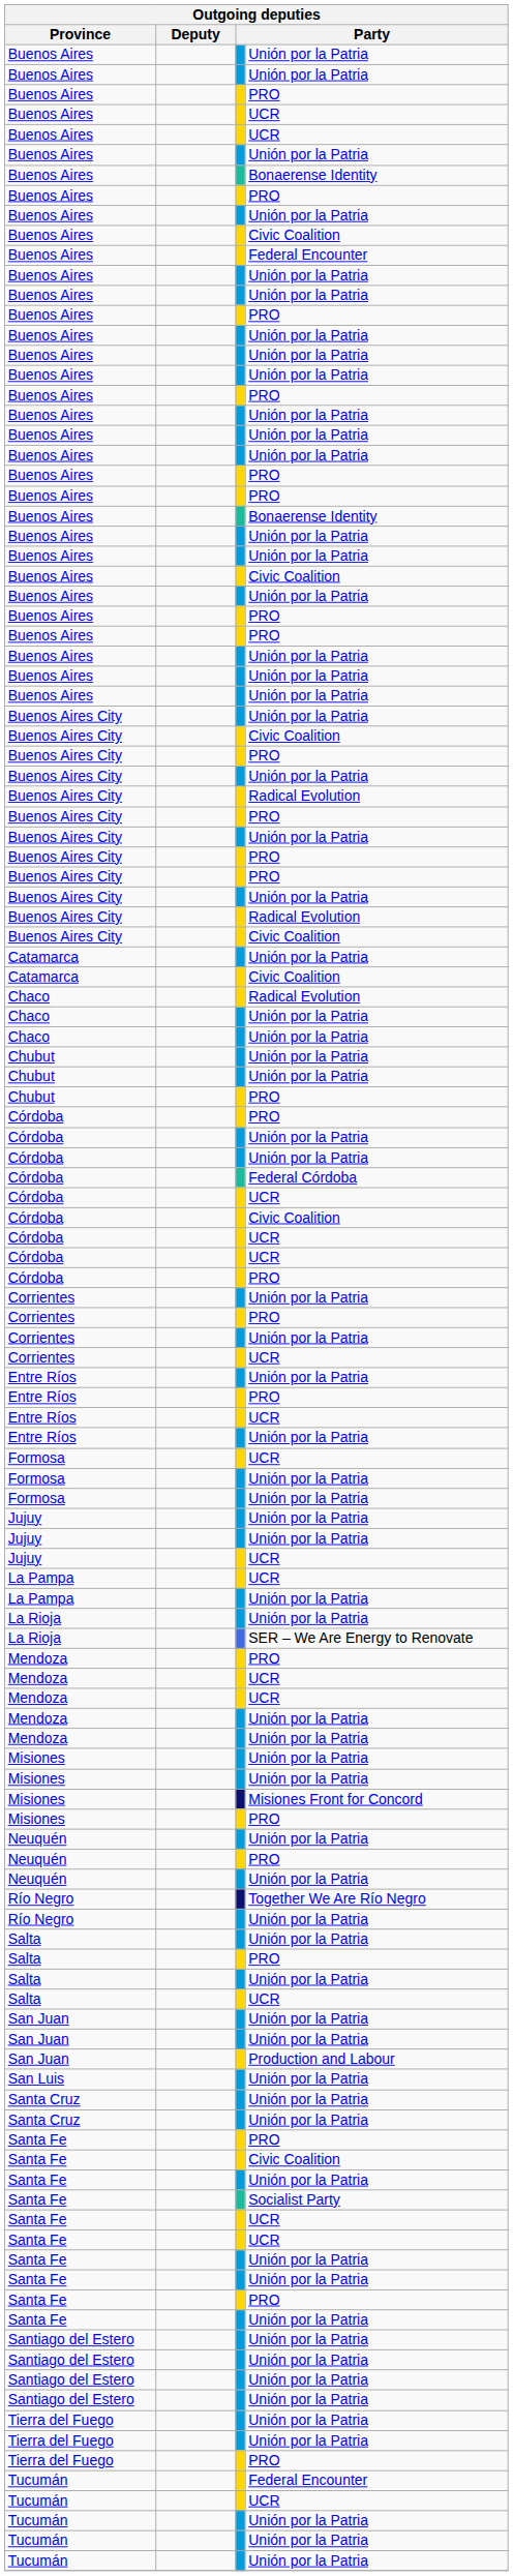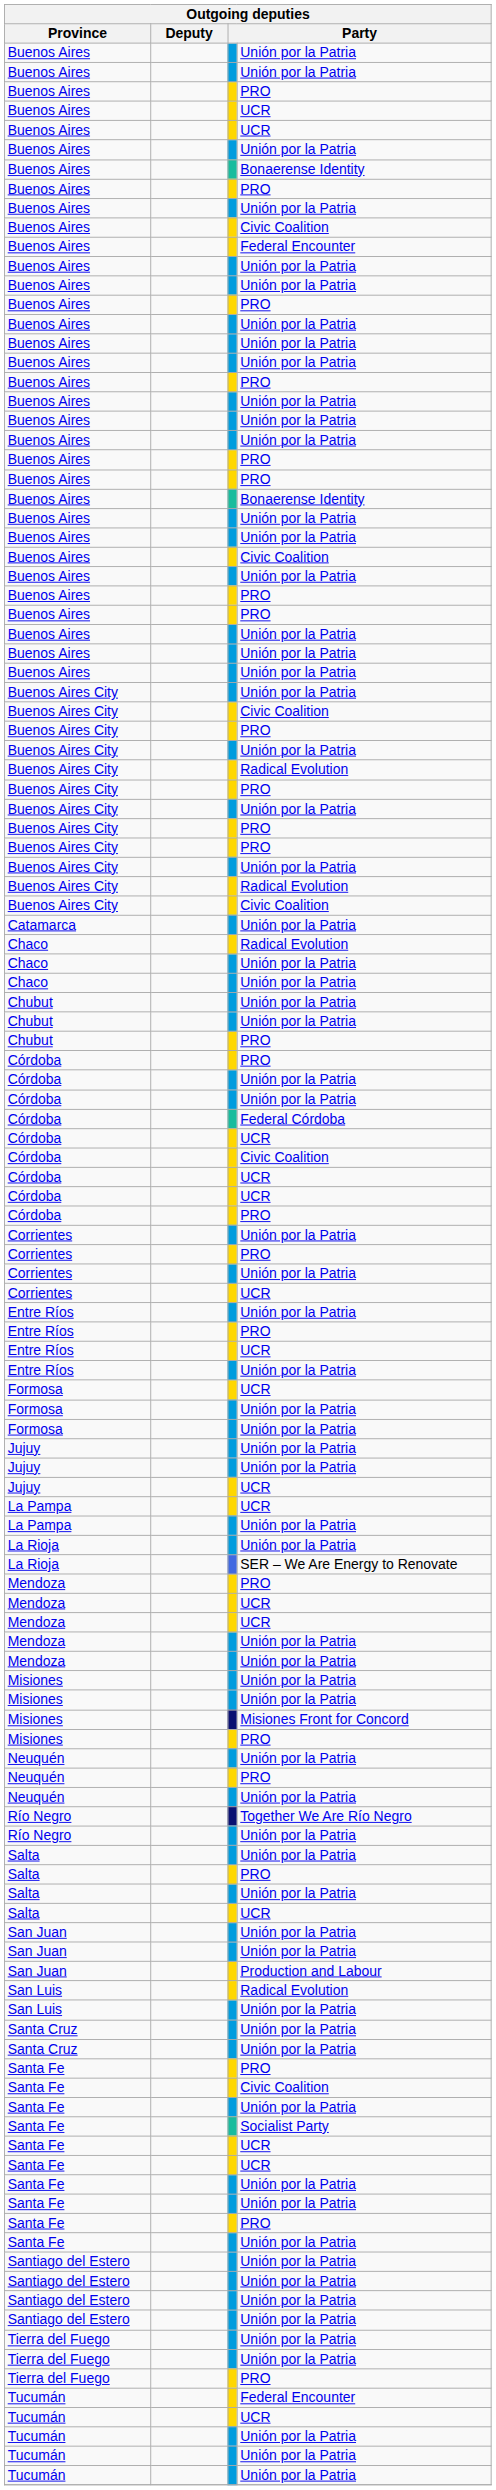- row: Catamarca | Civic Coalition
+ row: San Luis | Radical Evolution
